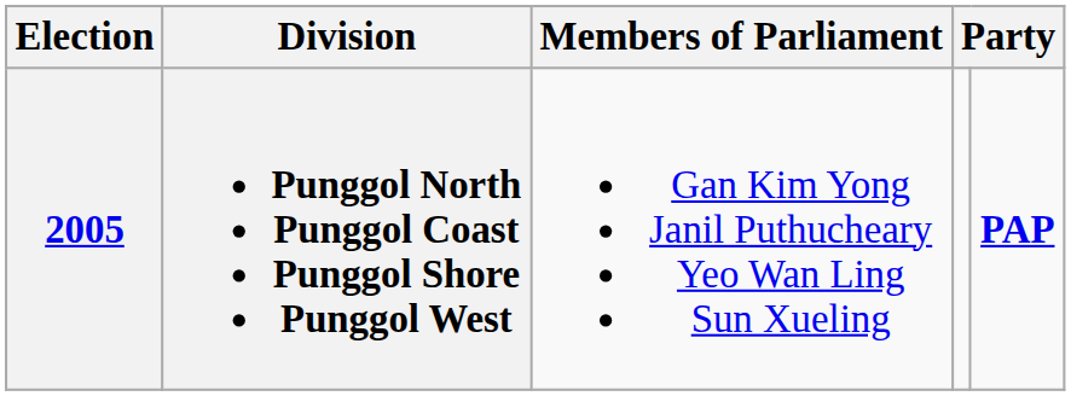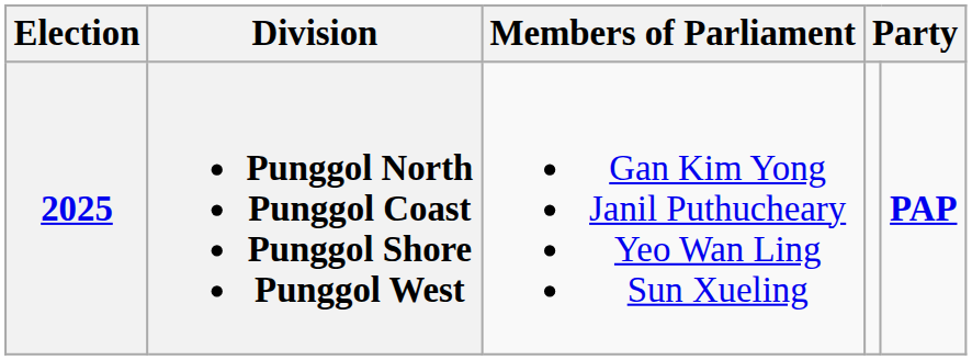Punggol North Punggol Coast Punggol Shore Punggol West | Election: 2005 -> 2025
